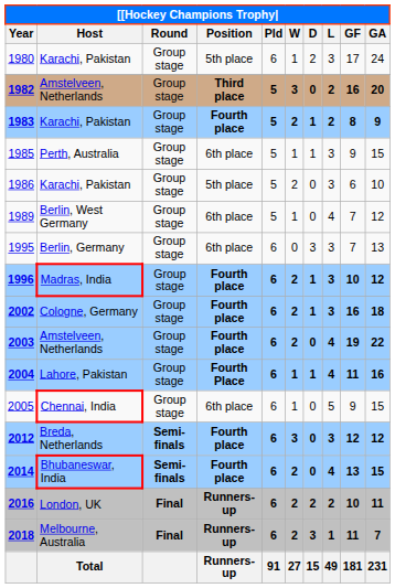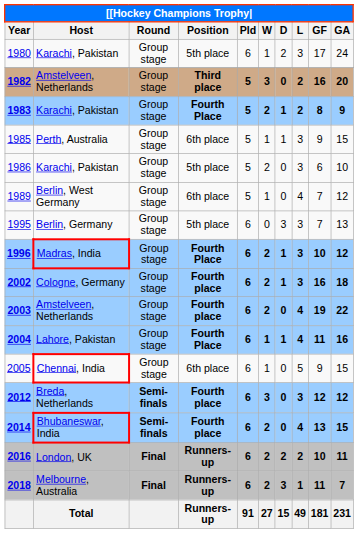1983 | Position: Fourth place -> Fourth Place
1995 | Position: 6th place -> 5th place
1996 | Position: Fourth place -> Fourth Place
